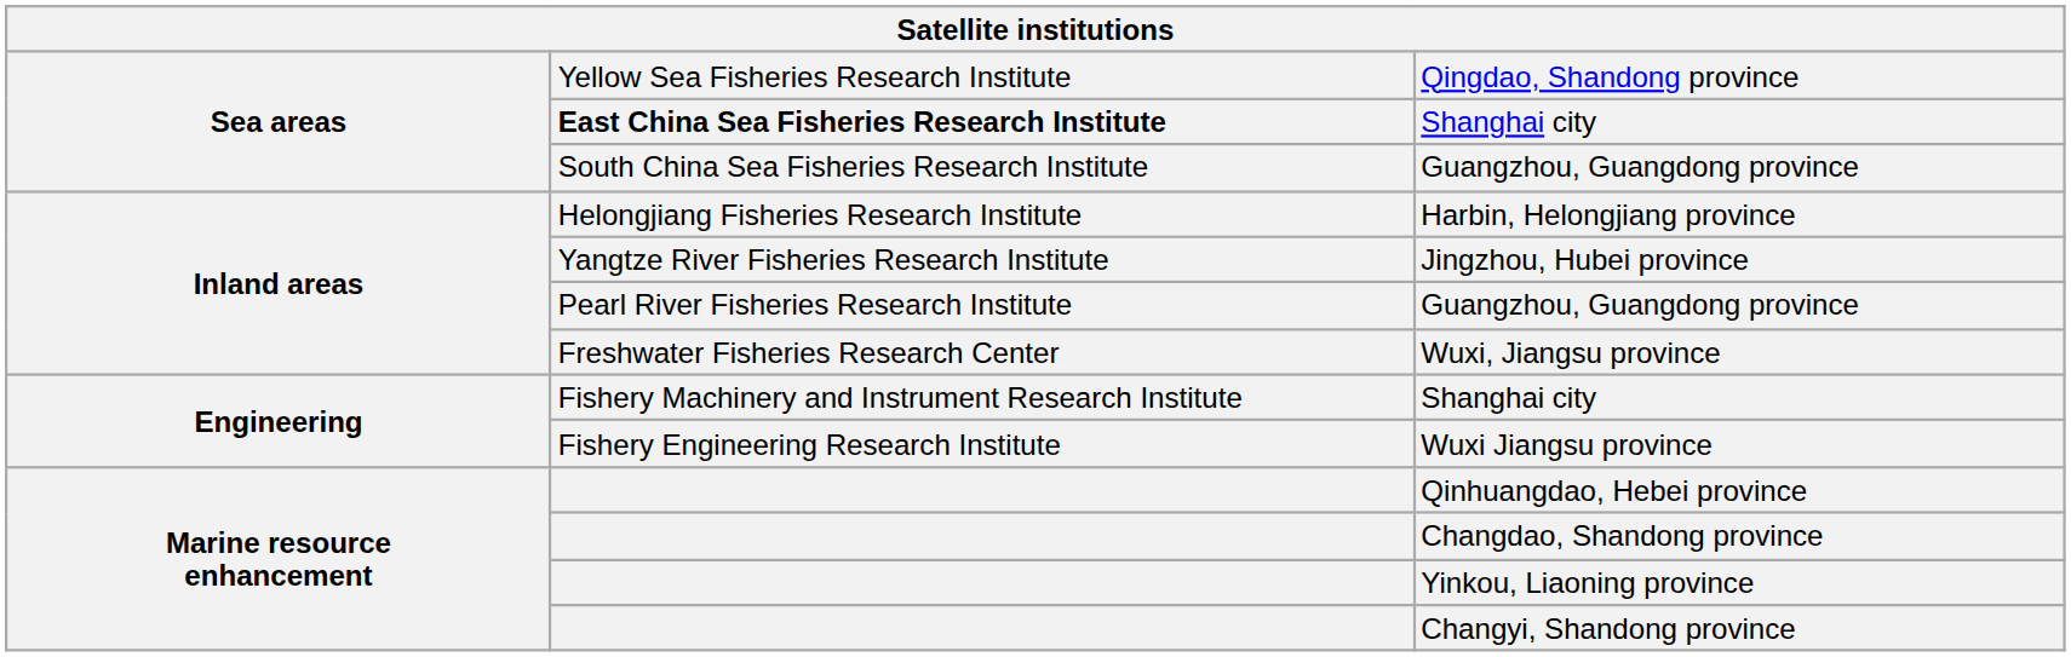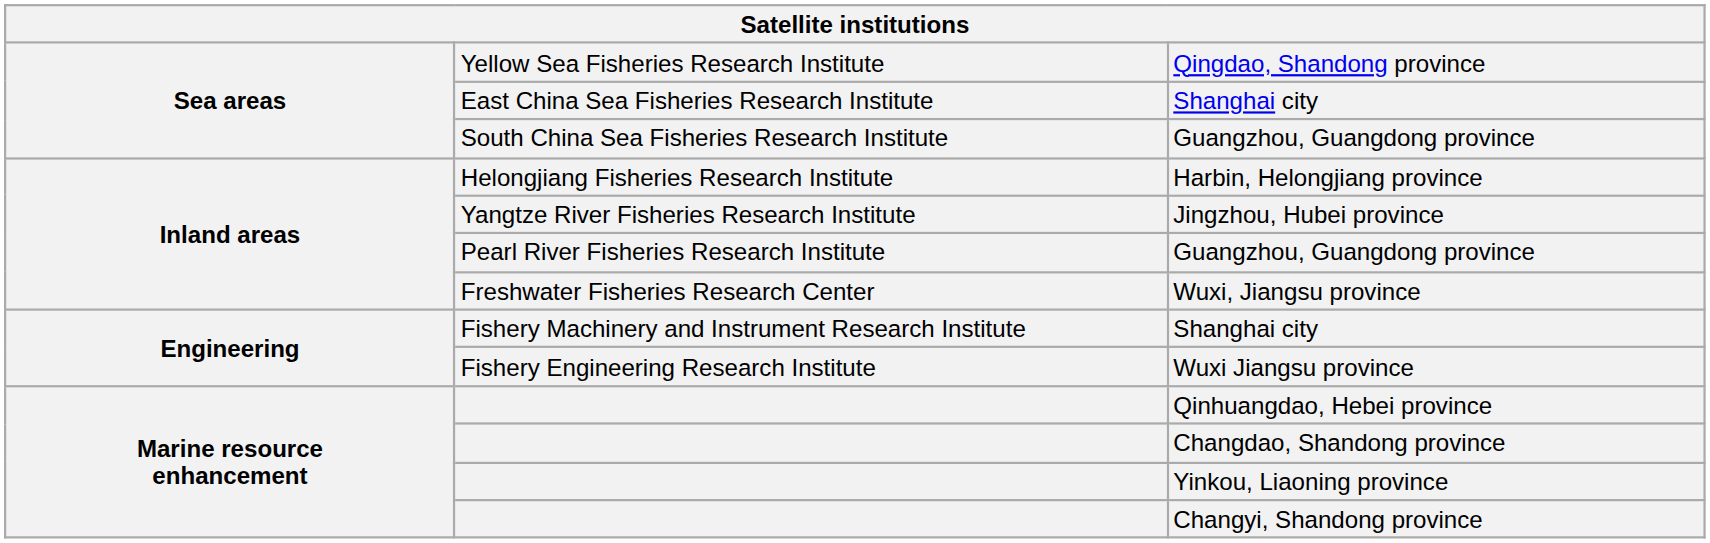East China Sea Fisheries Research Institute / Shanghai city | column 2: bold -> normal
